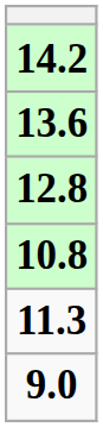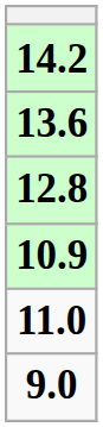row 5 | column 1: 10.8 -> 10.9
row 6 | column 1: 11.3 -> 11.0
